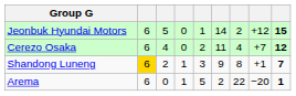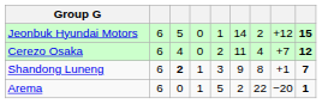Shandong Luneng | column 2: gold background -> no background
Shandong Luneng | column 3: normal -> bold
